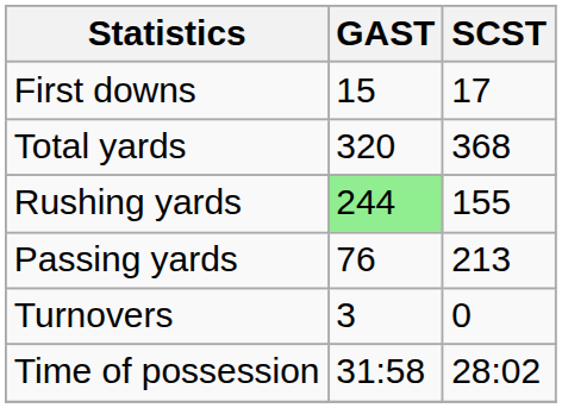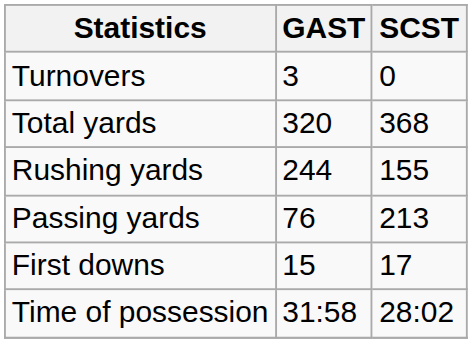rows swapped: First downs <-> Turnovers
Rushing yards | GAST: lightgreen background -> no background
